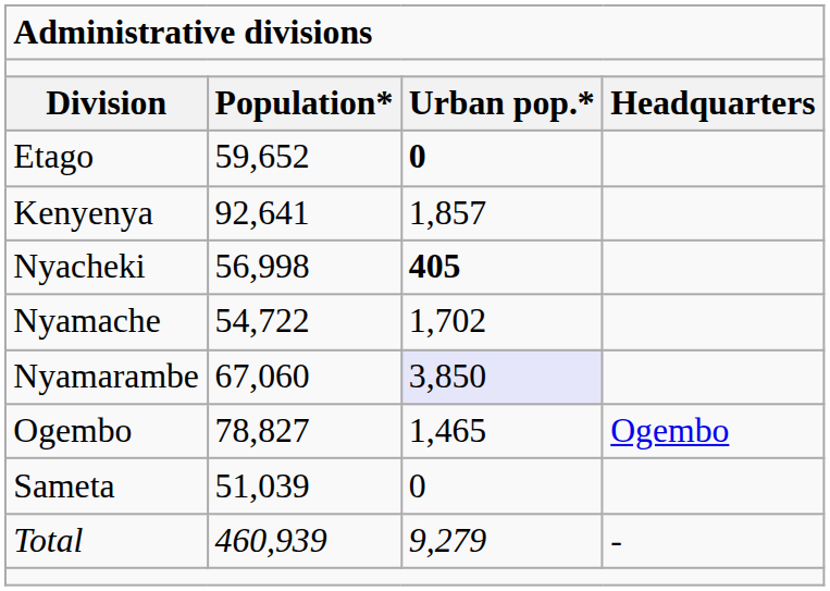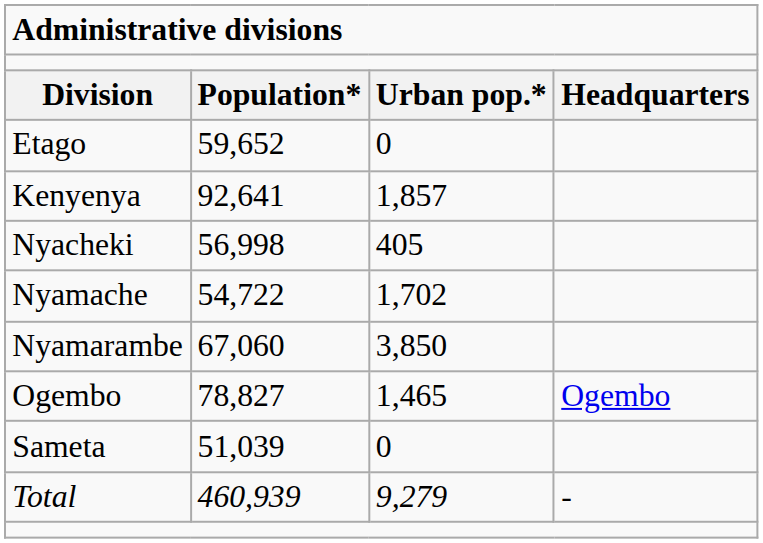Etago | column 3: bold -> normal
Nyacheki | column 3: bold -> normal
Nyamarambe | column 3: lavender background -> no background
